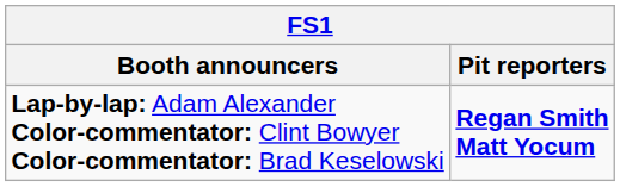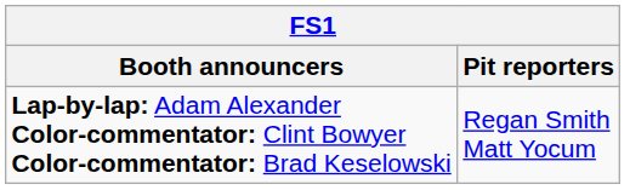row 3 | Pit reporters: bold -> normal
